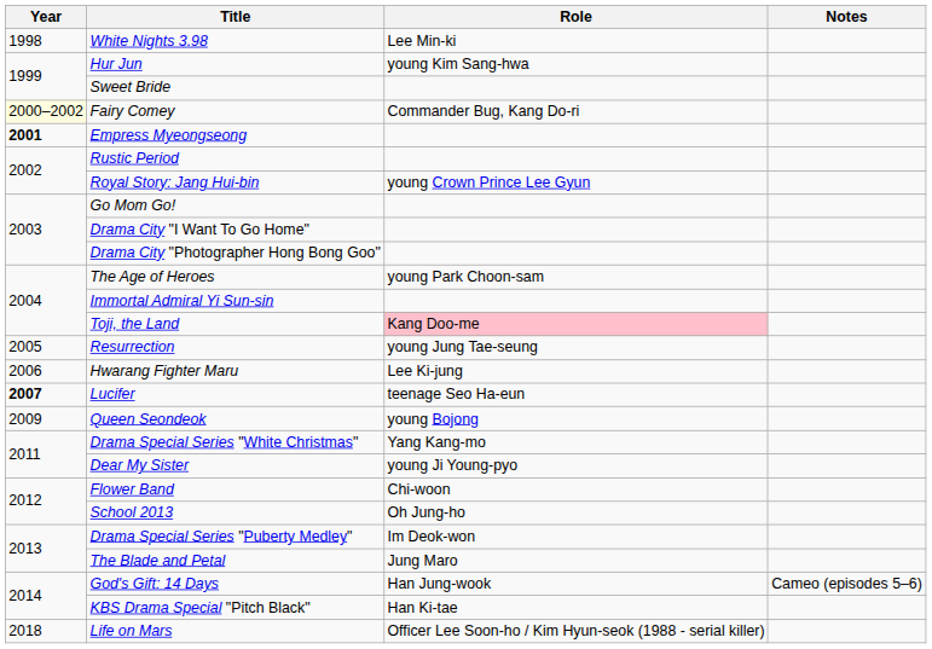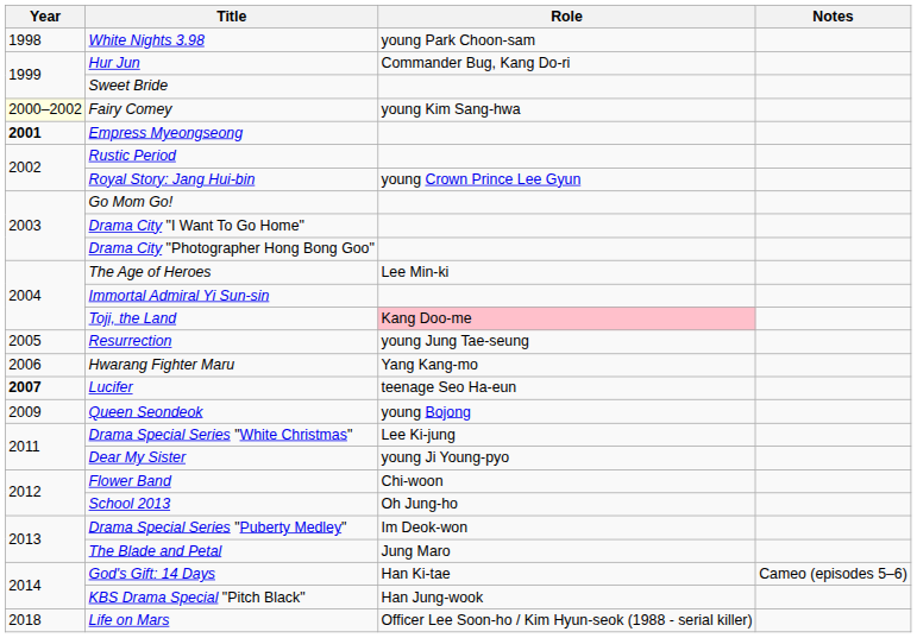White Nights 3.98 | Role: Lee Min-ki -> young Park Choon-sam
Hur Jun | Role: young Kim Sang-hwa -> Commander Bug, Kang Do-ri
Fairy Comey | Role: Commander Bug, Kang Do-ri -> young Kim Sang-hwa
The Age of Heroes | Role: young Park Choon-sam -> Lee Min-ki
Hwarang Fighter Maru | Role: Lee Ki-jung -> Yang Kang-mo
Drama Special Series "White Christmas" | Role: Yang Kang-mo -> Lee Ki-jung
God's Gift: 14 Days | Role: Han Jung-wook -> Han Ki-tae
KBS Drama Special "Pitch Black" | Role: Han Ki-tae -> Han Jung-wook
